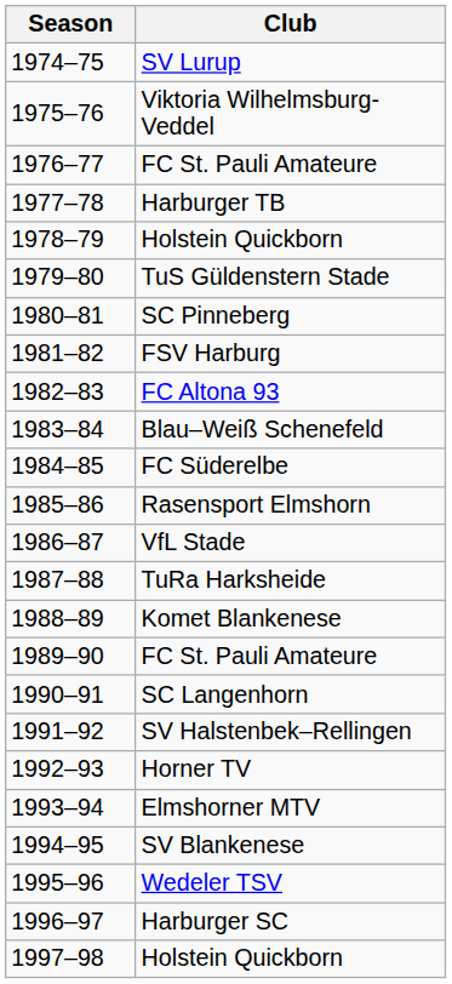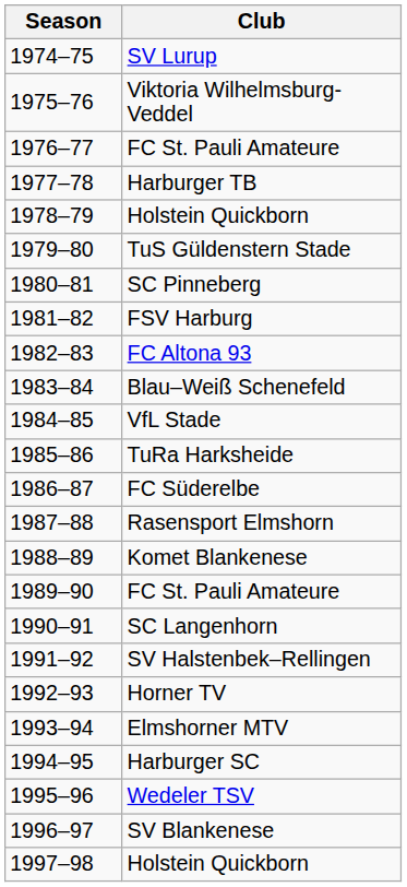row 12 | Club: FC Süderelbe -> VfL Stade
row 13 | Club: Rasensport Elmshorn -> TuRa Harksheide
row 14 | Club: VfL Stade -> FC Süderelbe
row 15 | Club: TuRa Harksheide -> Rasensport Elmshorn
row 22 | Club: SV Blankenese -> Harburger SC
row 24 | Club: Harburger SC -> SV Blankenese
